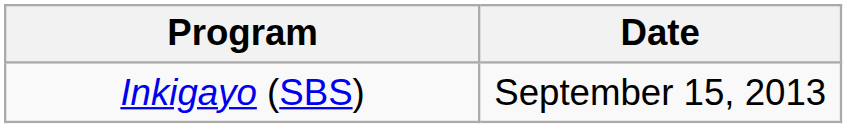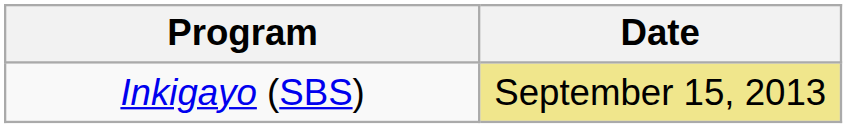Inkigayo (SBS) | Date: no background -> khaki background
